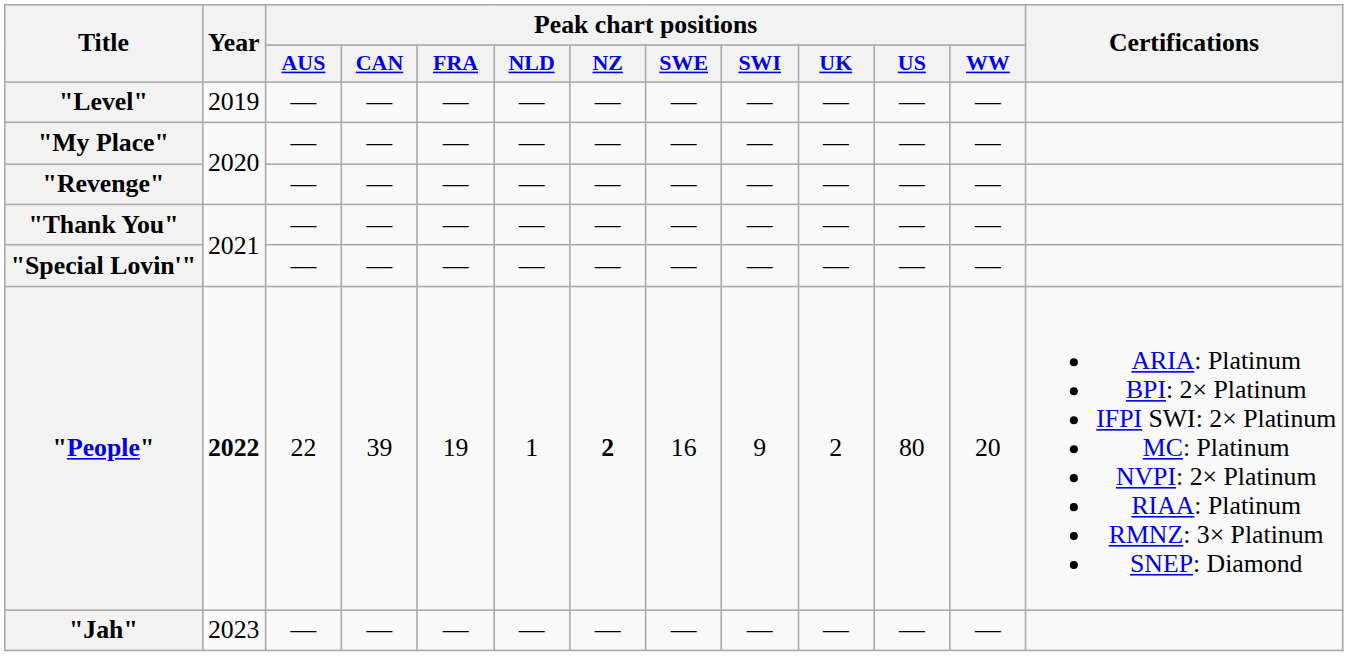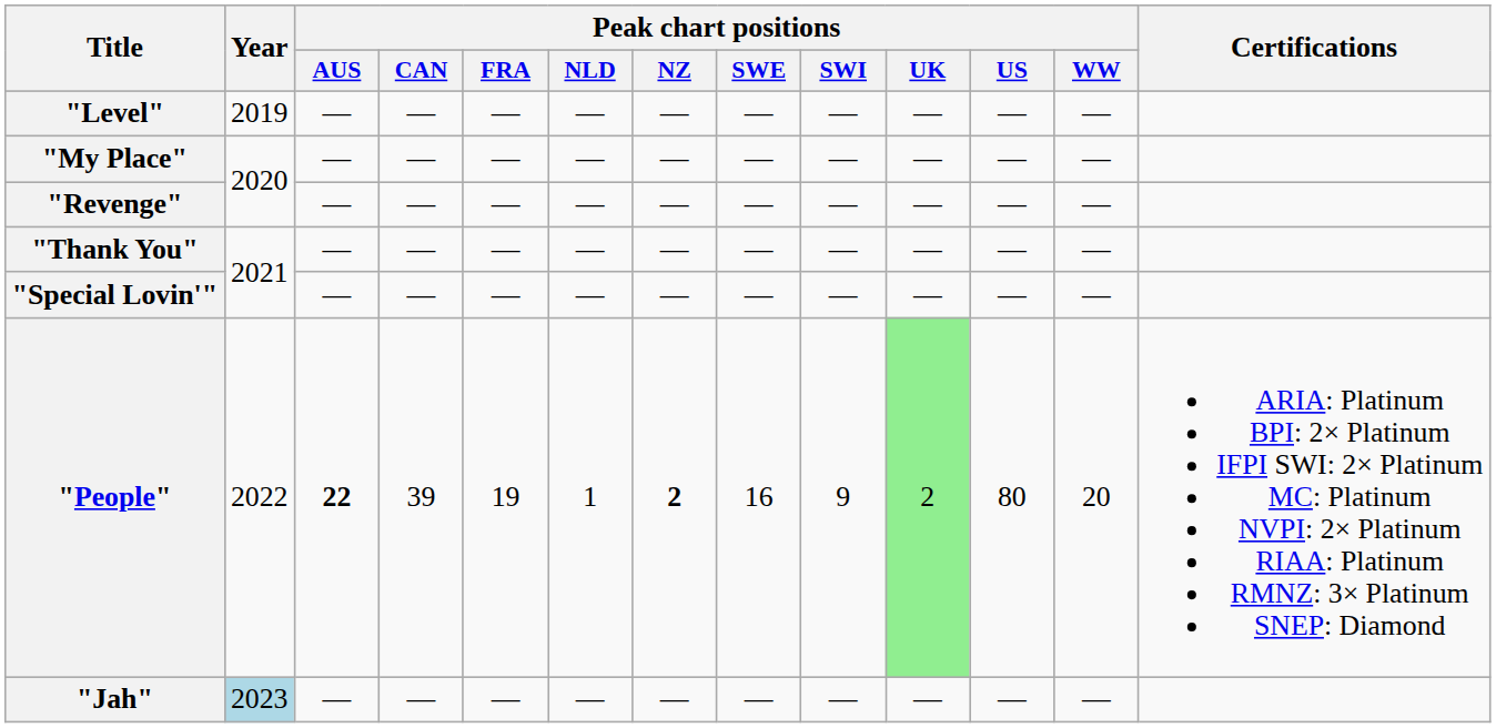"People" | Year: bold -> normal
"People" | Peak chart positions / AUS: normal -> bold
"People" | Peak chart positions / UK: no background -> lightgreen background
"Jah" | Year: no background -> lightblue background
